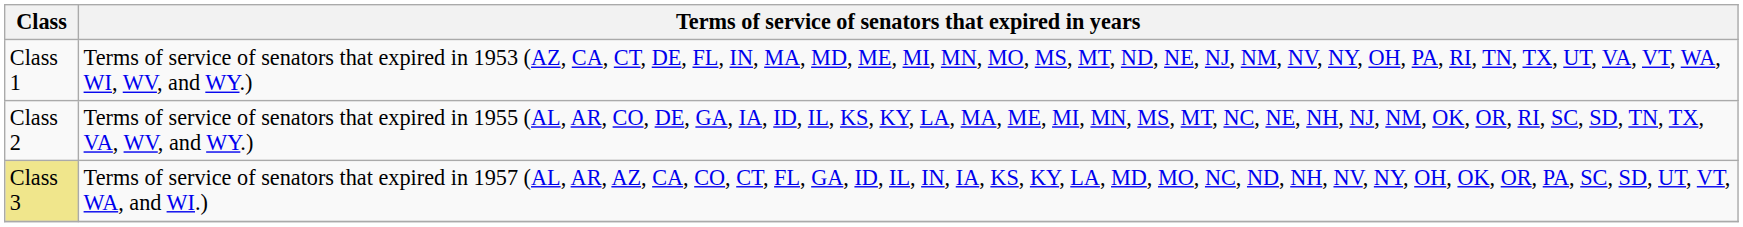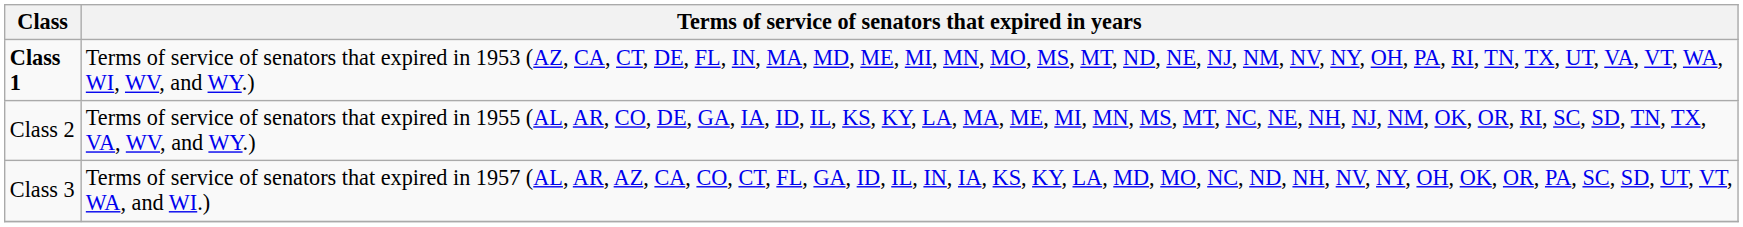Class 1 | Class: normal -> bold
Class 3 | Class: khaki background -> no background
